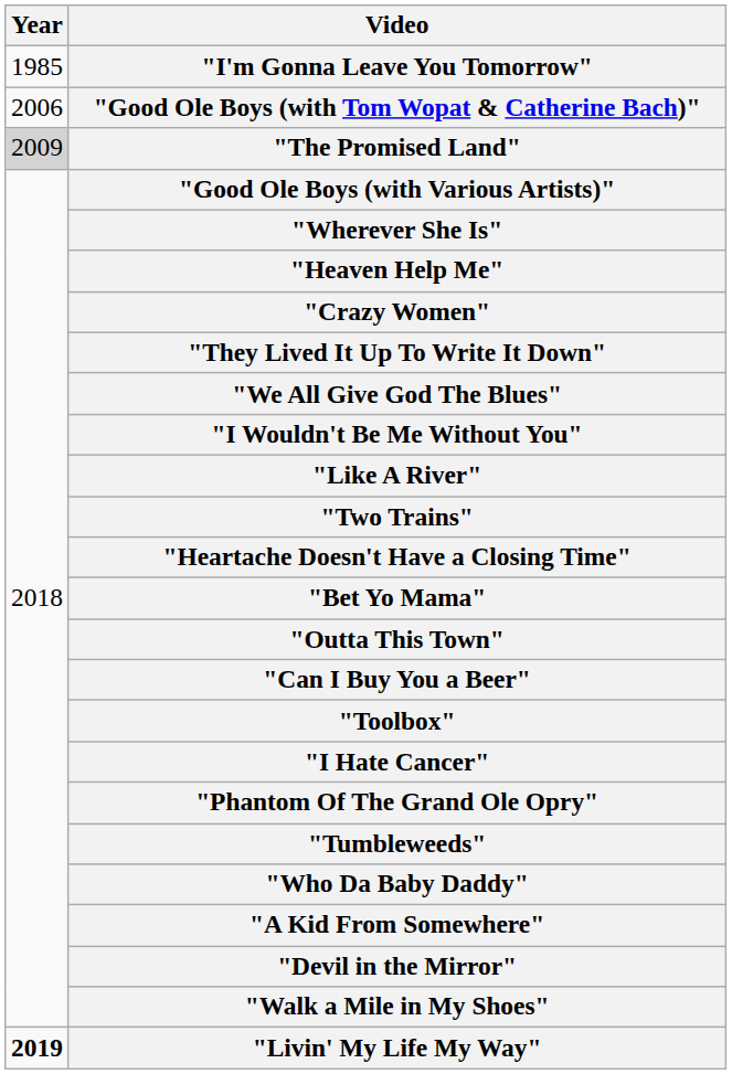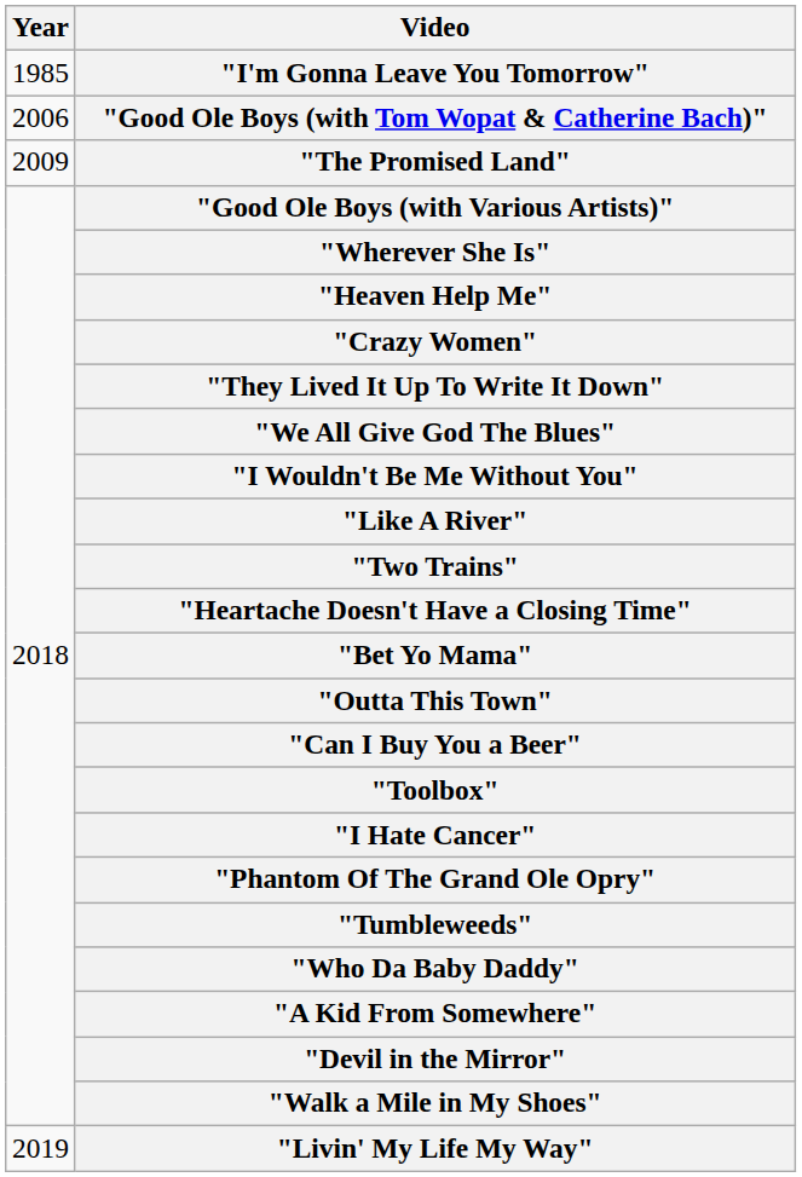"The Promised Land" | Year: lightgrey background -> no background
"Livin' My Life My Way" | Year: bold -> normal
